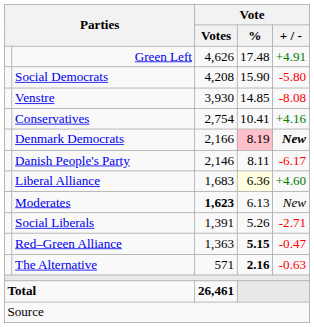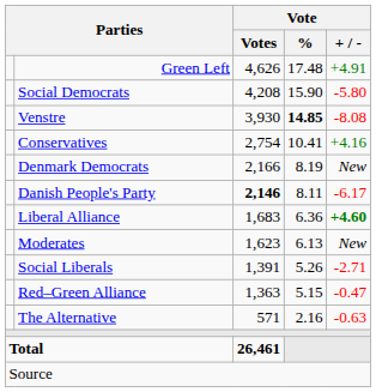Venstre | Vote / %: normal -> bold
Denmark Democrats | Vote / %: pink background -> no background
Denmark Democrats | Vote / + / -: bold -> normal
Danish People's Party | Vote / Votes: normal -> bold
Liberal Alliance | Vote / %: lightyellow background -> no background
Liberal Alliance | Vote / + / -: normal -> bold
Moderates | Vote / Votes: bold -> normal
Red–Green Alliance | Vote / %: bold -> normal
The Alternative | Vote / %: bold -> normal
